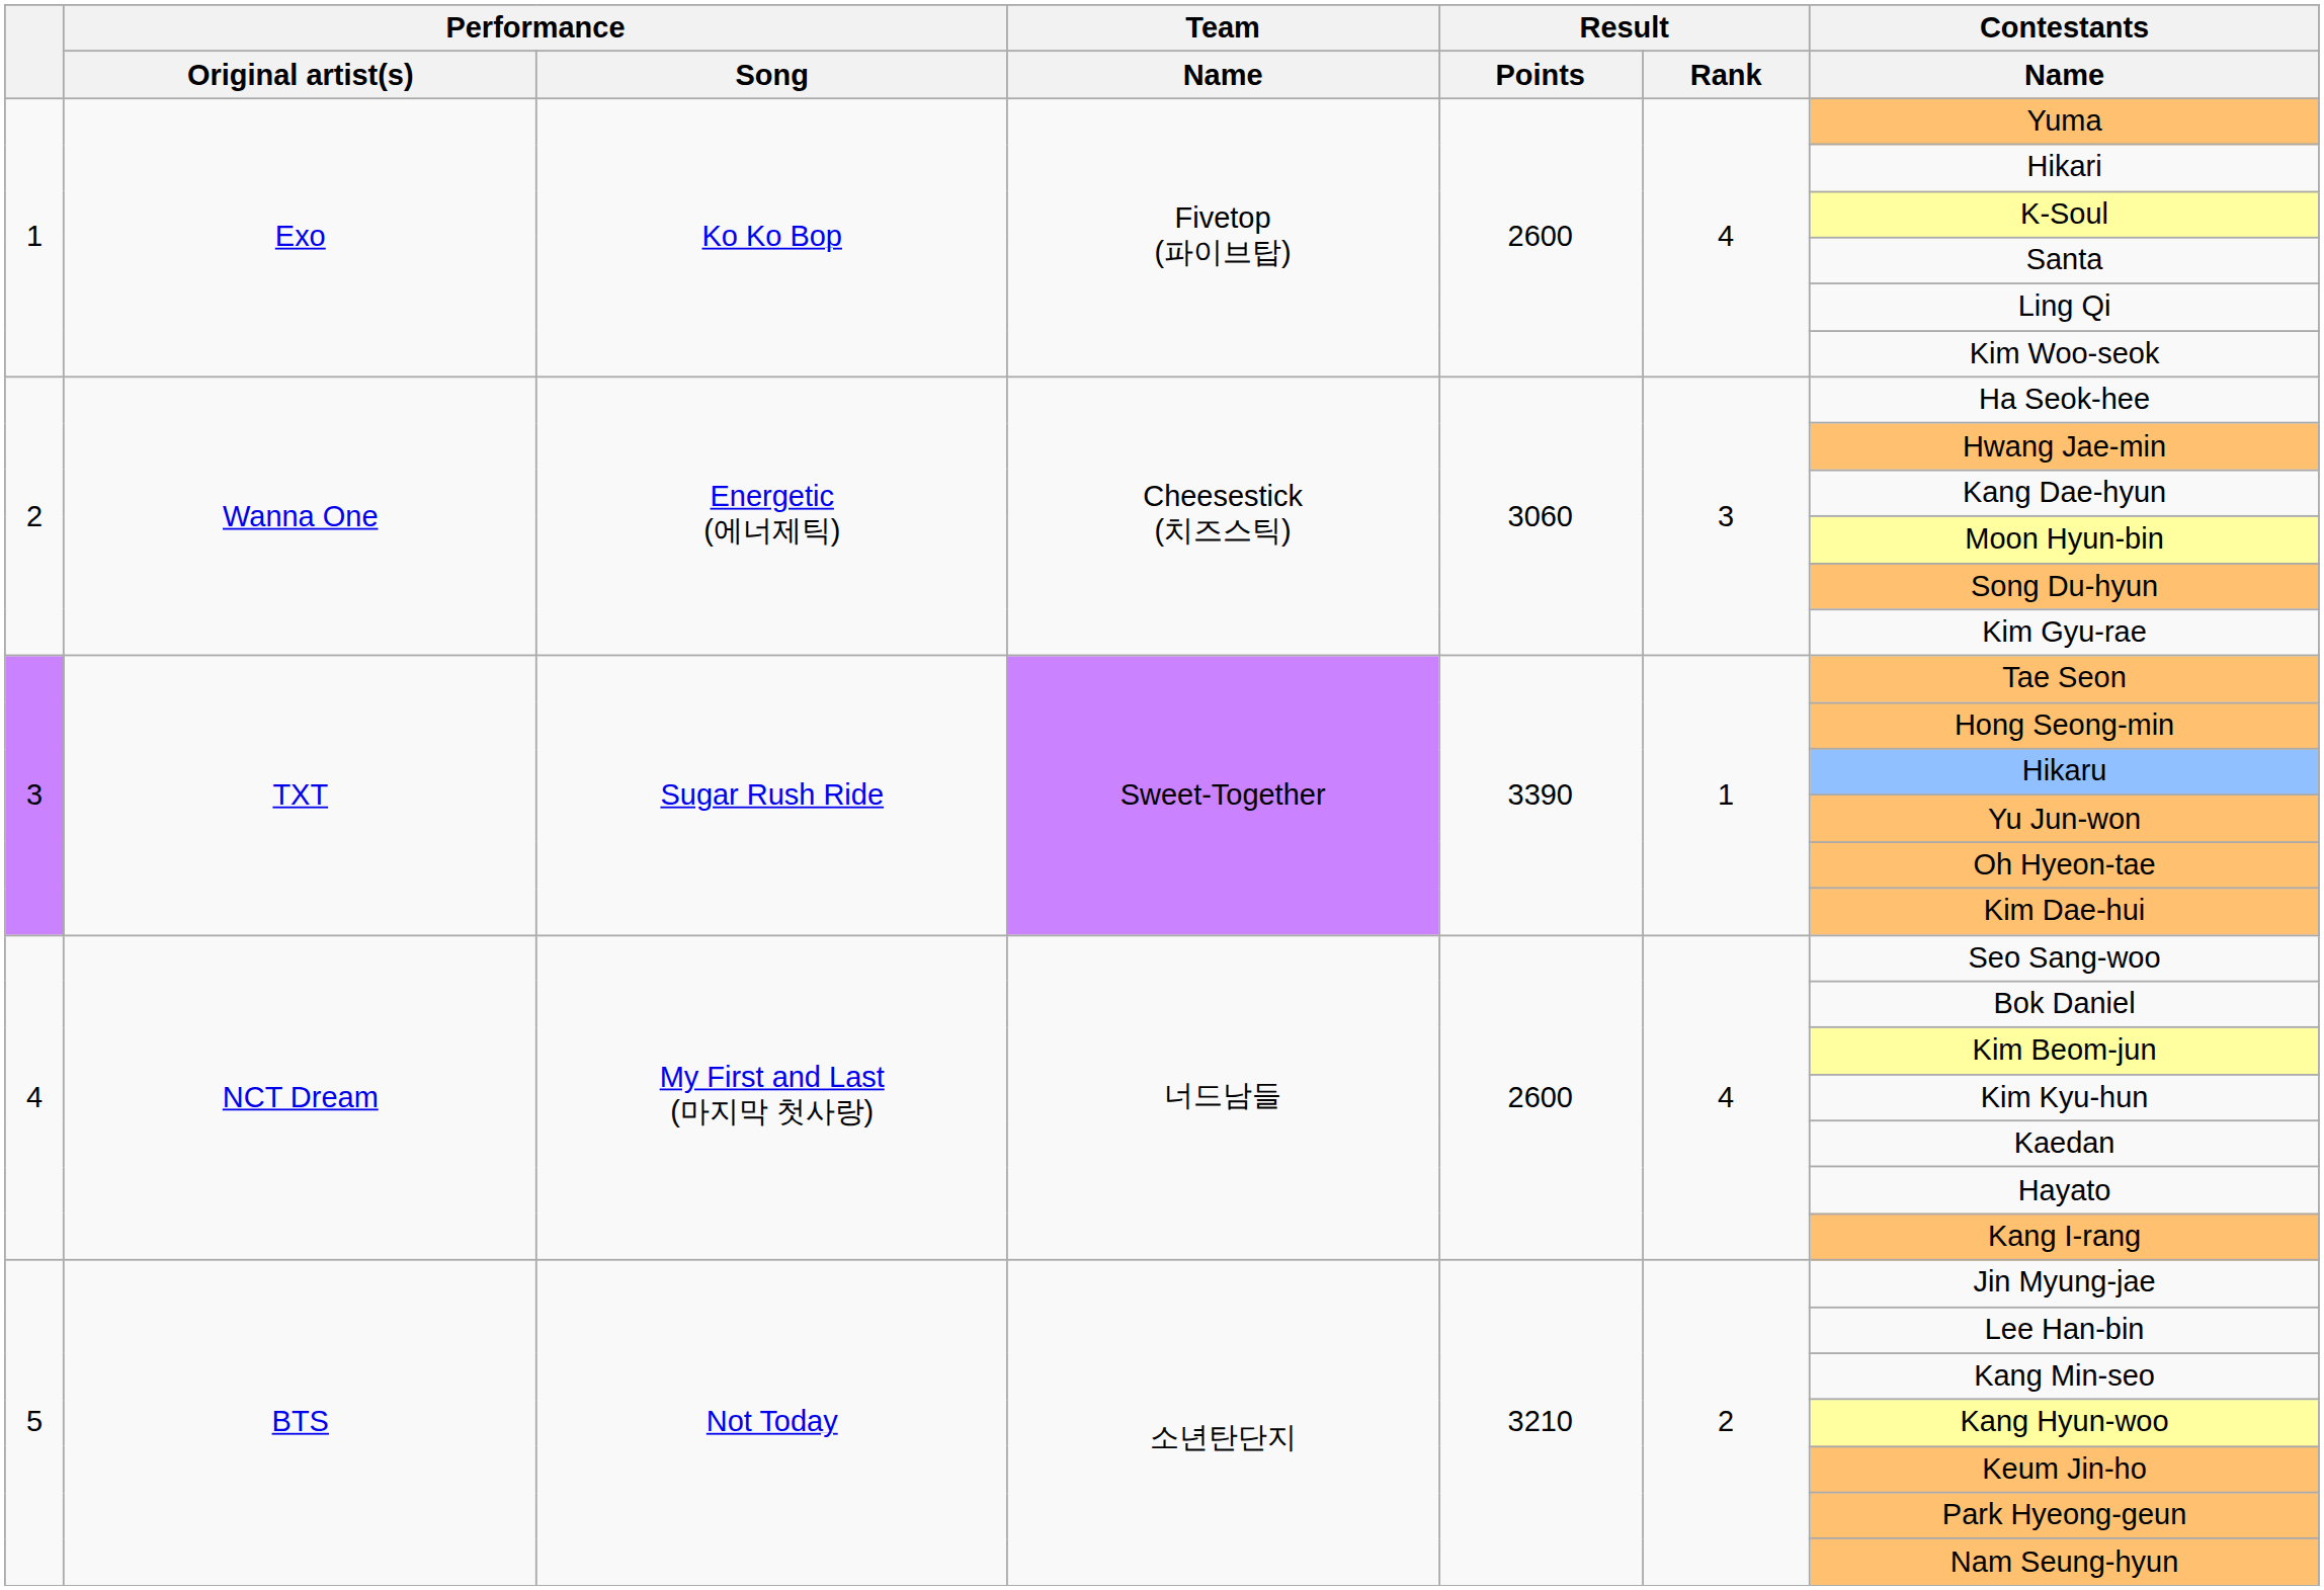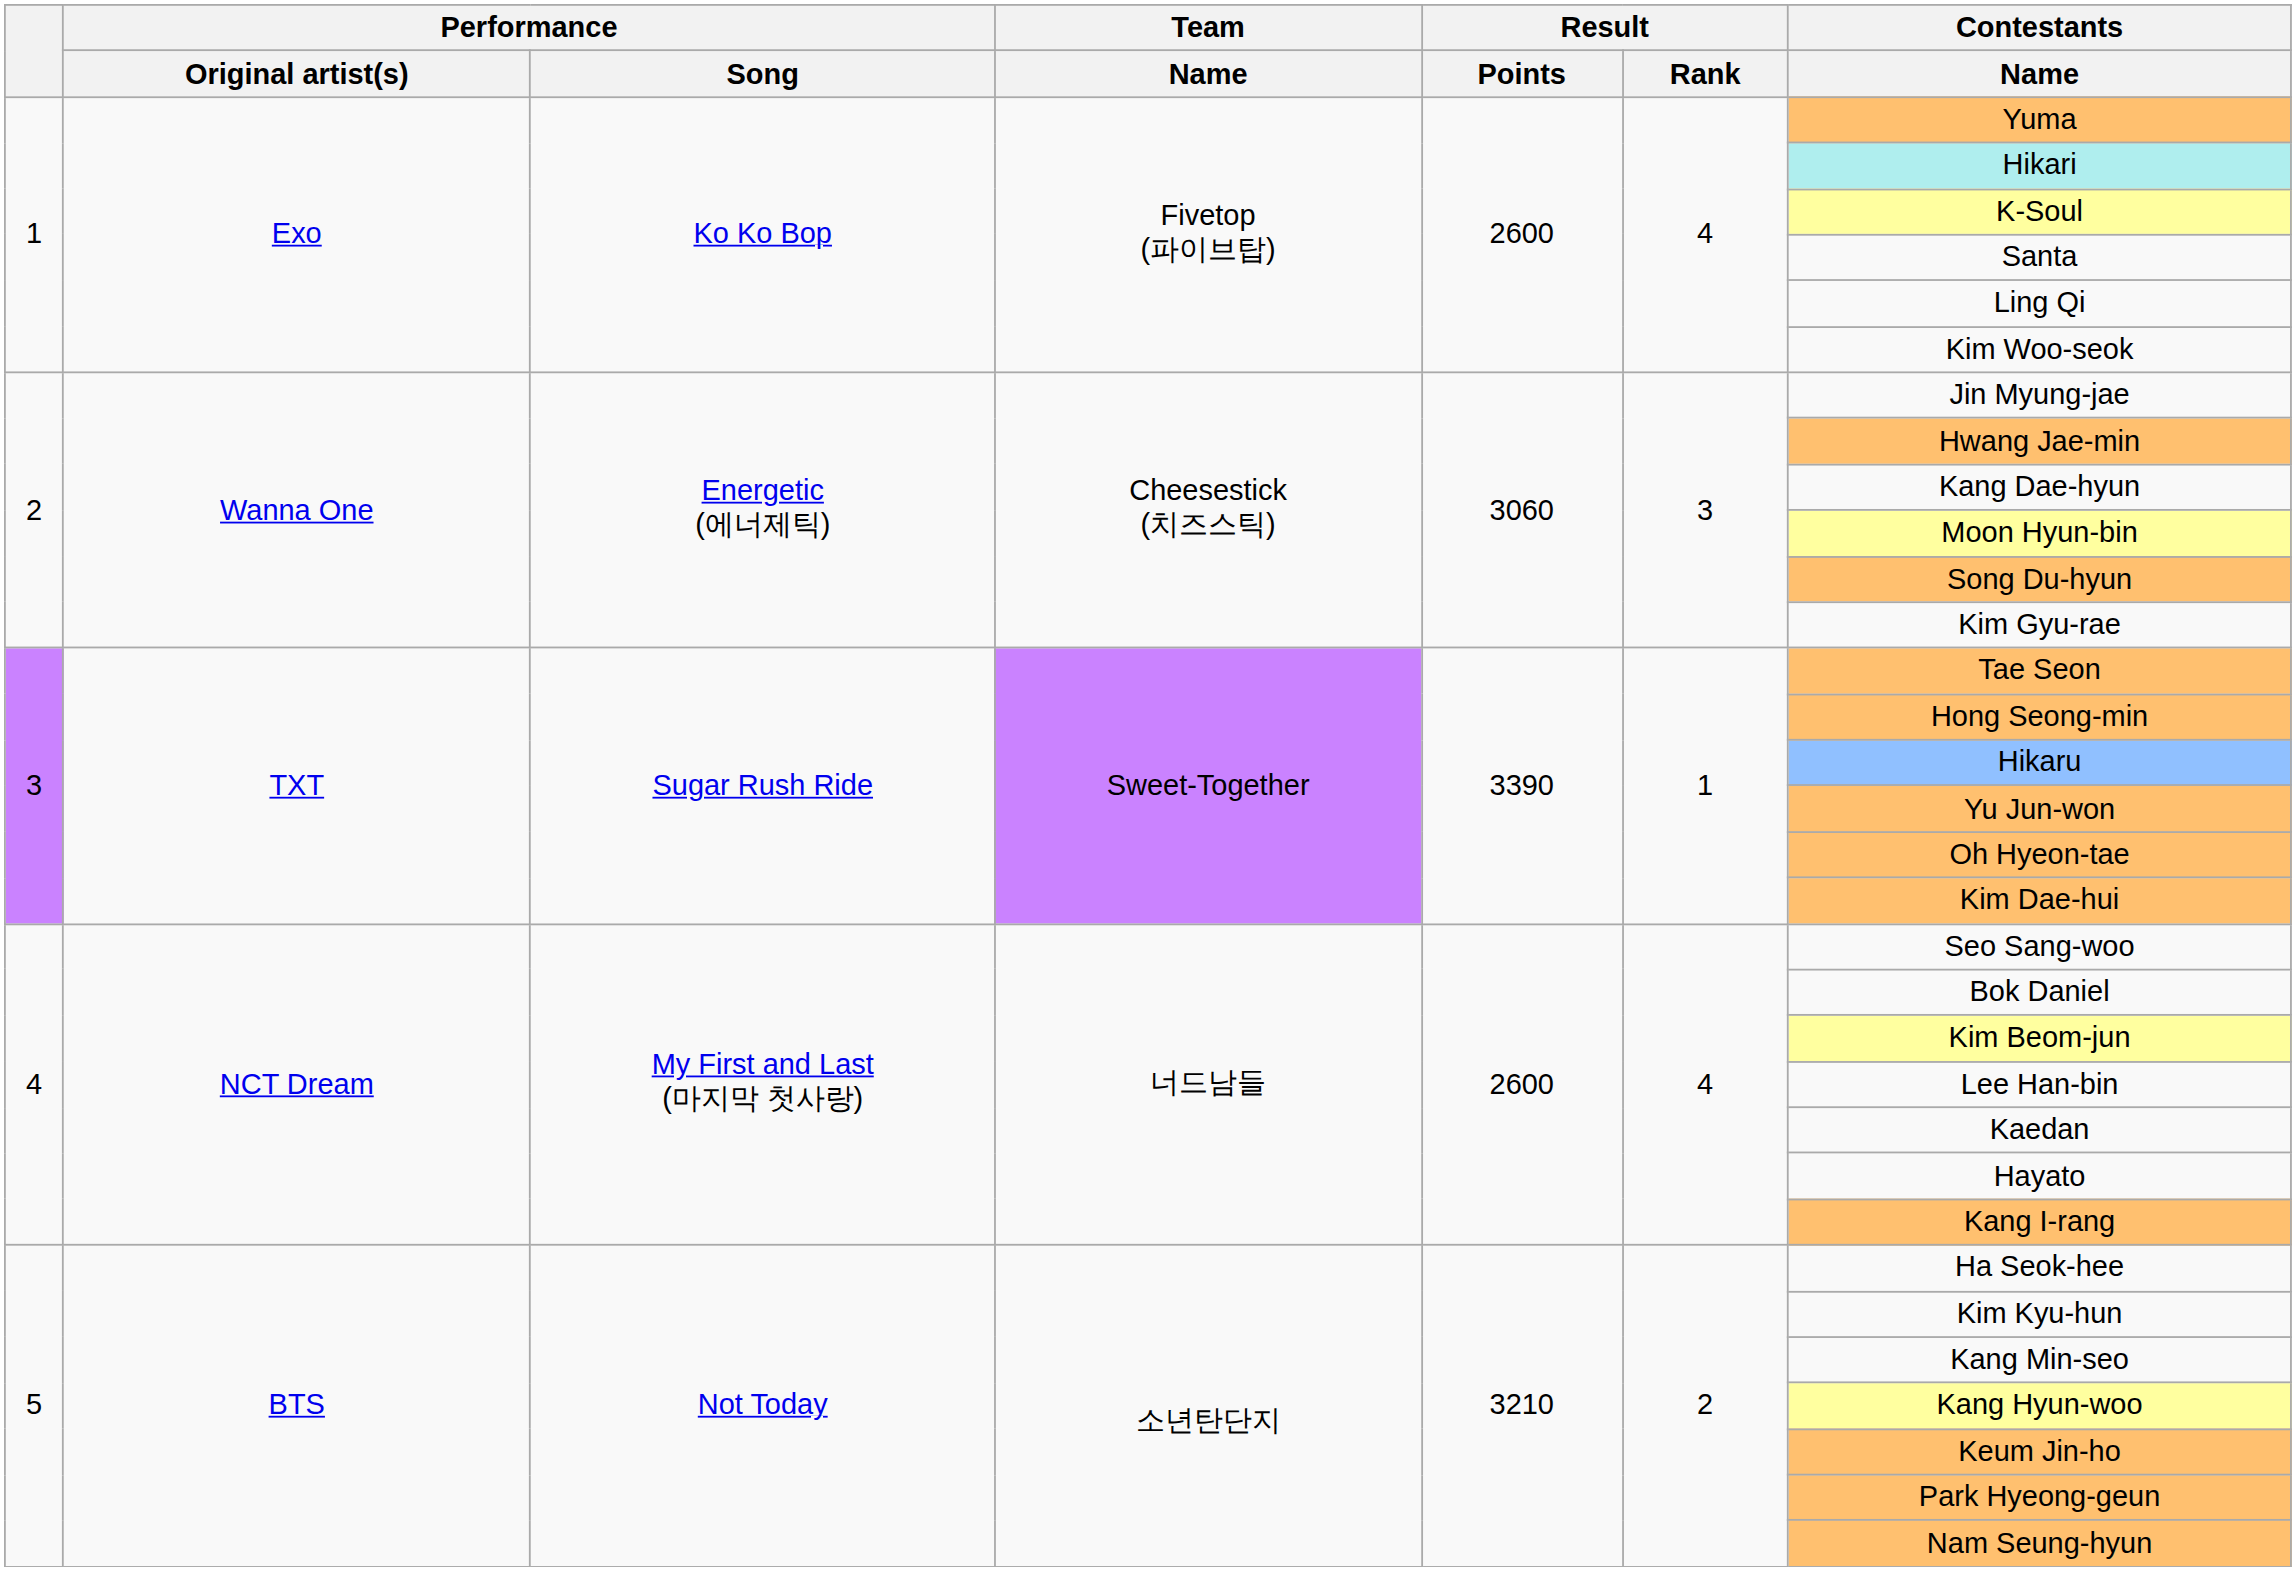row 4 | Contestants / Name: no background -> paleturquoise background
row 9 | Contestants / Name: Ha Seok-hee -> Jin Myung-jae
row 24 | Contestants / Name: Kim Kyu-hun -> Lee Han-bin
row 28 | Contestants / Name: Jin Myung-jae -> Ha Seok-hee
row 29 | Contestants / Name: Lee Han-bin -> Kim Kyu-hun
